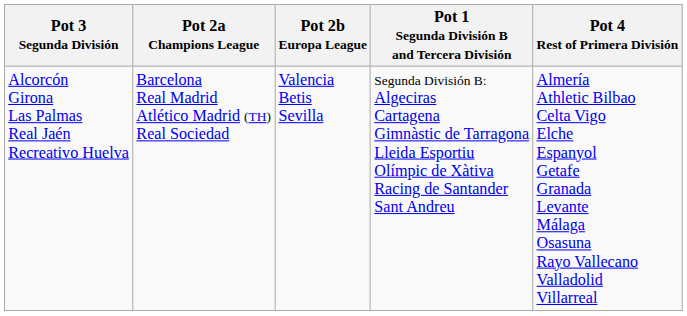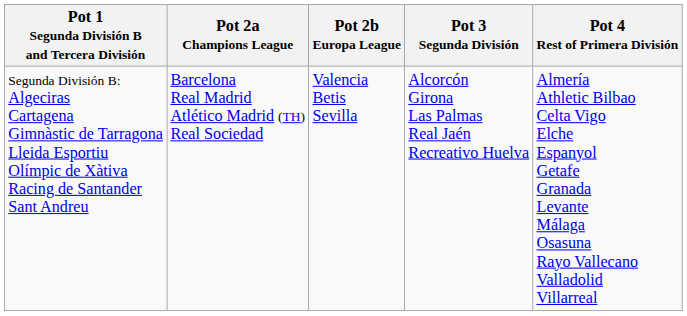columns swapped: Pot 1 Segunda División B and Tercera División <-> Pot 3 Segunda División
